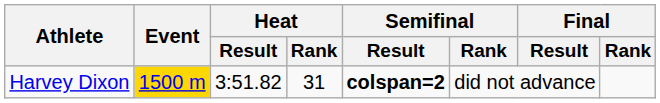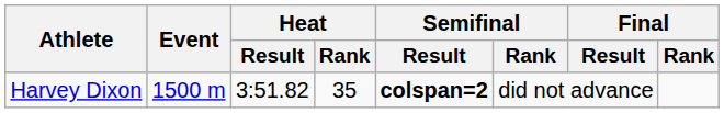Harvey Dixon | Event: gold background -> no background
Harvey Dixon | Heat / Rank: 31 -> 35
